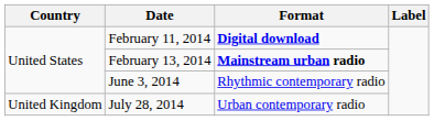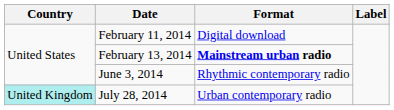February 11, 2014 | Format: bold -> normal
July 28, 2014 | Country: no background -> paleturquoise background
